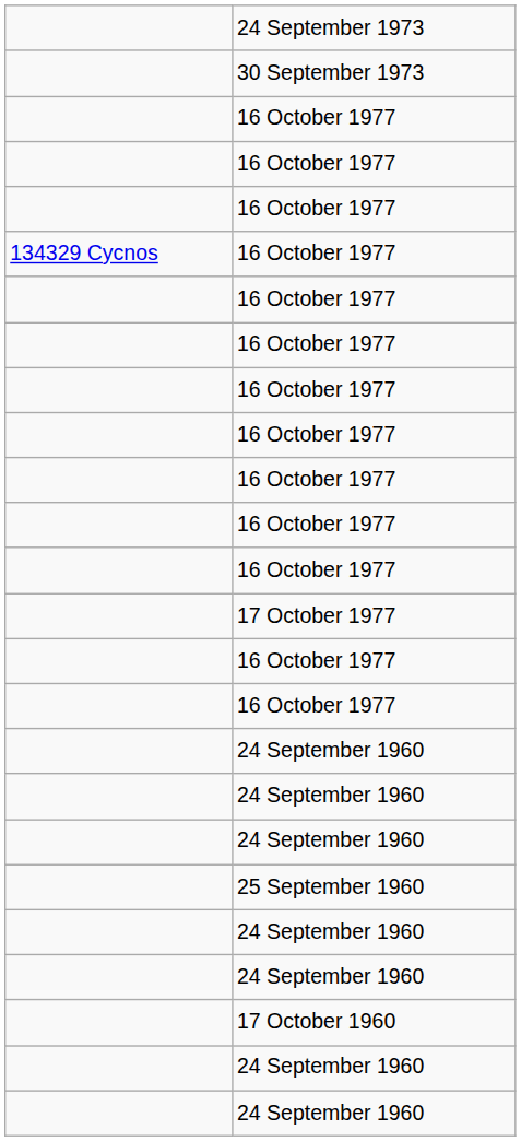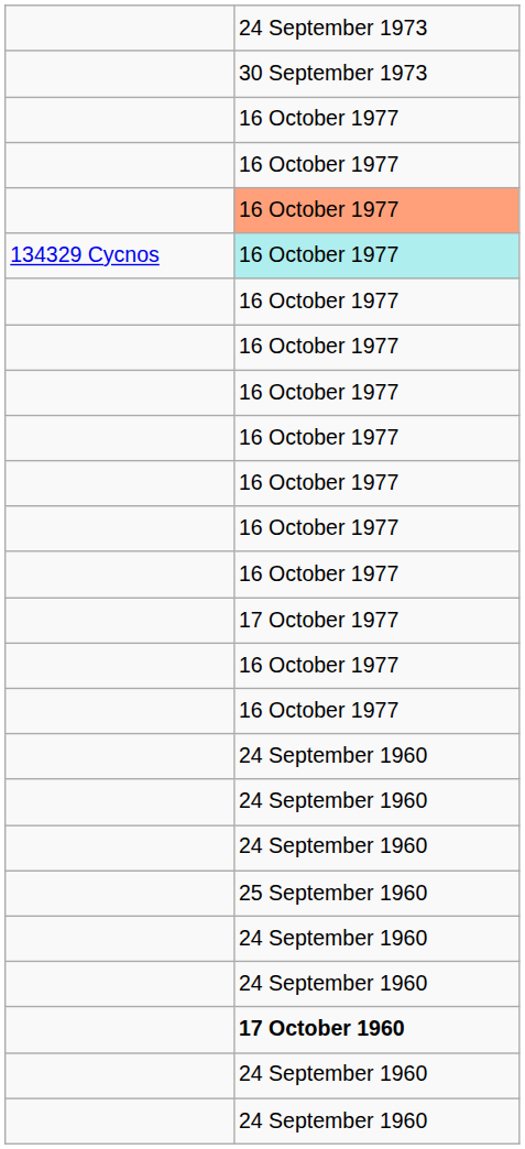row 5 | column 2: no background -> lightsalmon background
row 6 | column 2: no background -> paleturquoise background
row 23 | column 2: normal -> bold
